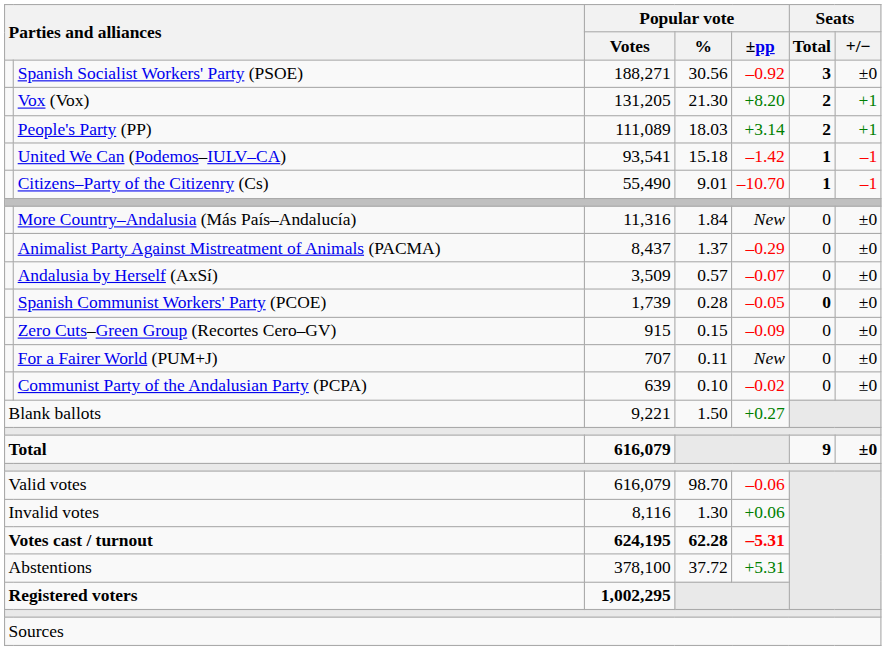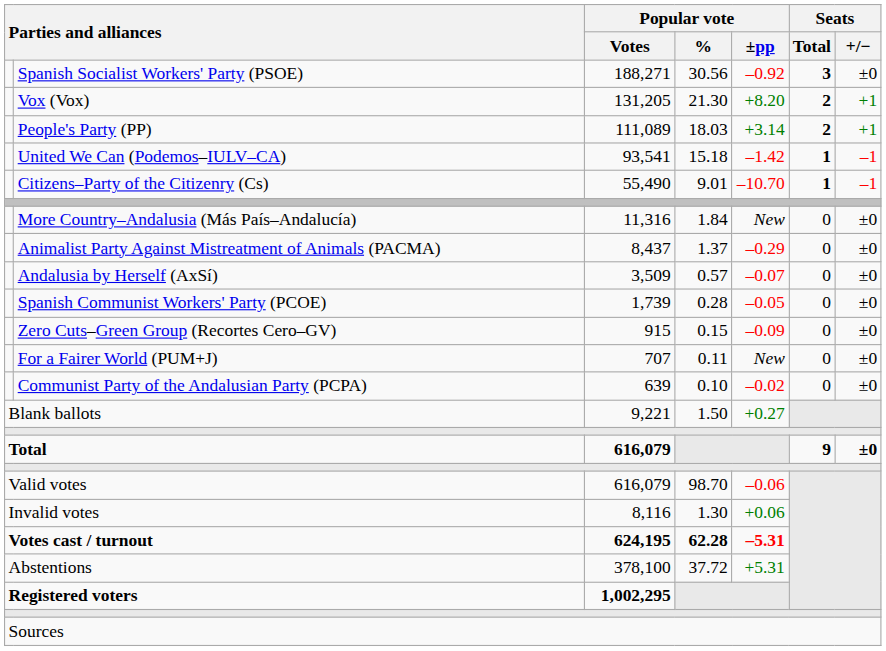Spanish Communist Workers' Party (PCOE) | Seats / Total: bold -> normal
